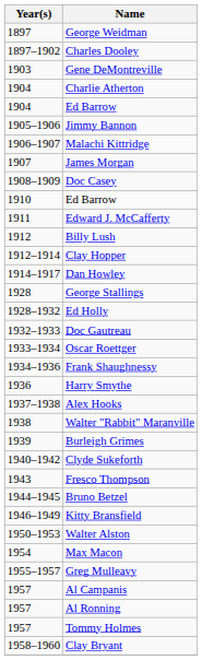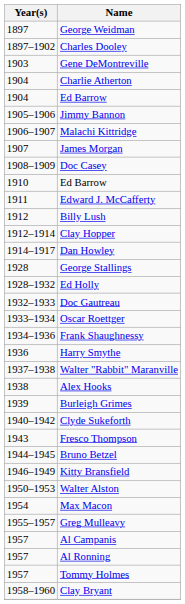row 22 | Name: Alex Hooks -> Walter "Rabbit" Maranville
row 23 | Name: Walter "Rabbit" Maranville -> Alex Hooks
